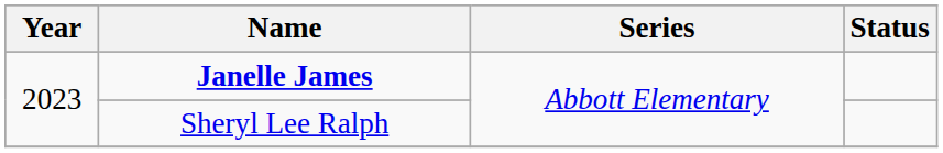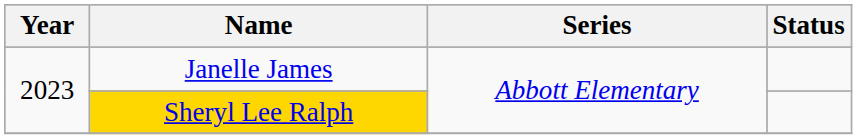Janelle James | Name: bold -> normal
Sheryl Lee Ralph | Name: no background -> gold background
